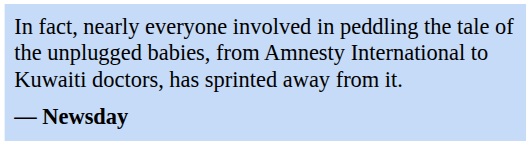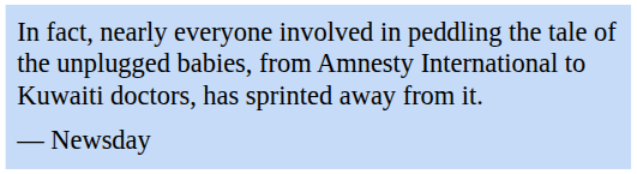row 2 | column 1: bold -> normal
